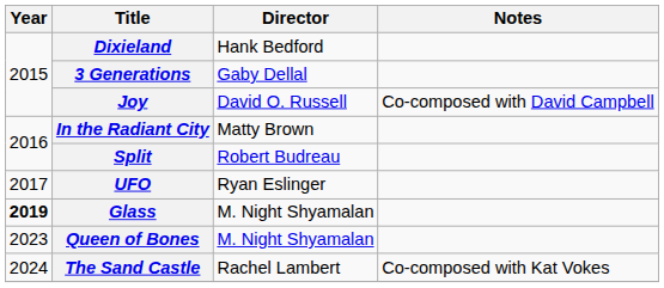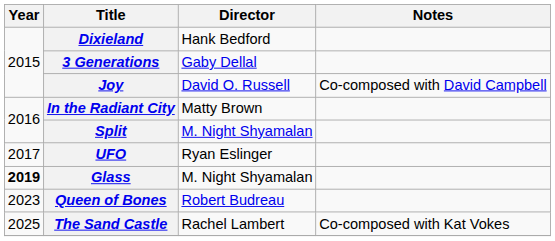Split | Director: Robert Budreau -> M. Night Shyamalan
Queen of Bones | Director: M. Night Shyamalan -> Robert Budreau
The Sand Castle | Year: 2024 -> 2025
